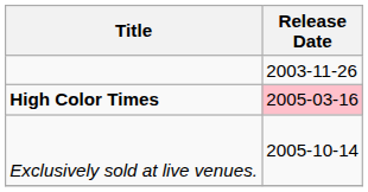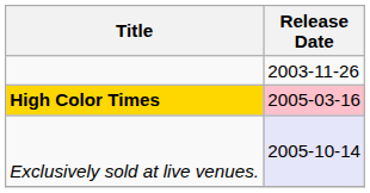row 3 | Title: no background -> gold background
row 4 | Release Date: no background -> lavender background
